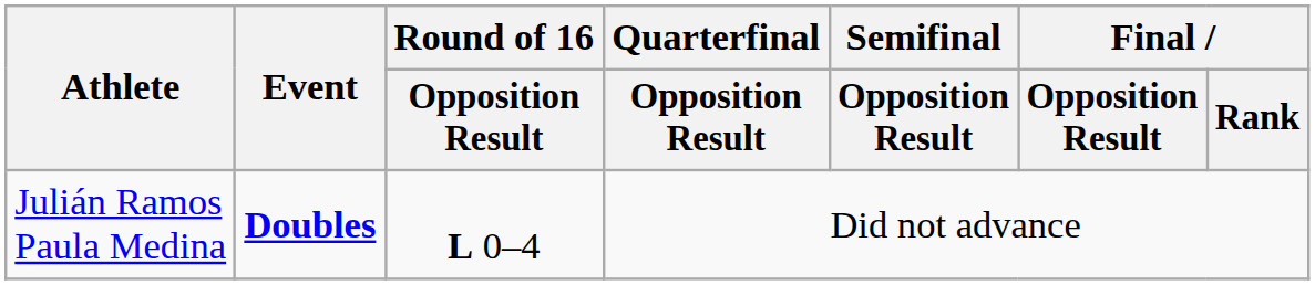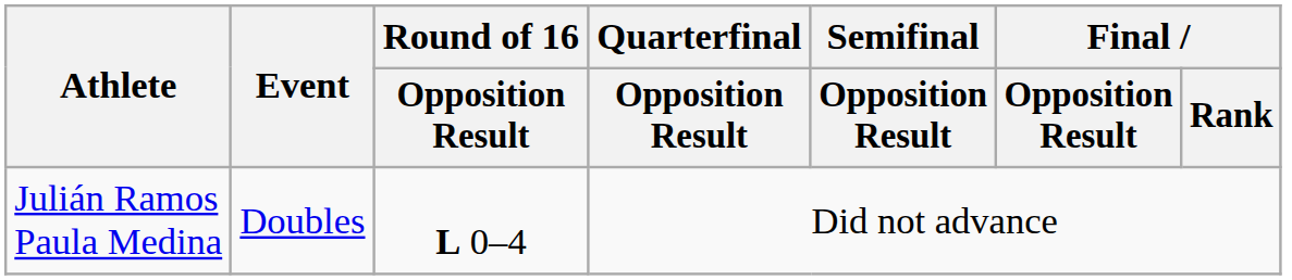Julián Ramos Paula Medina | Event: bold -> normal
